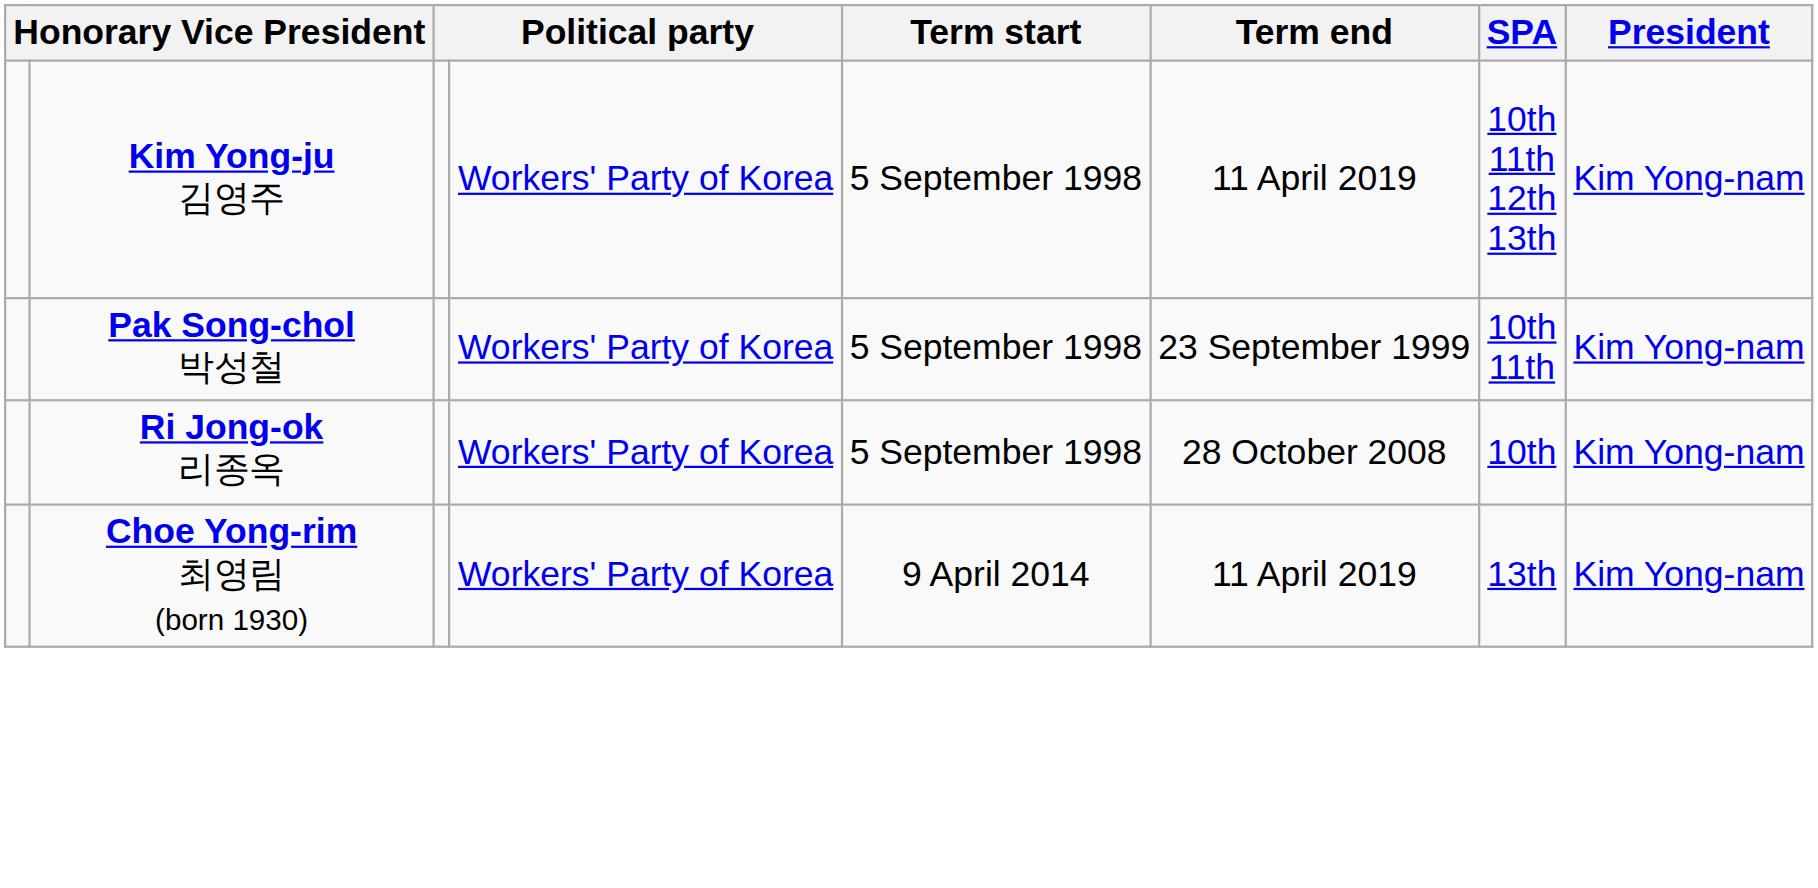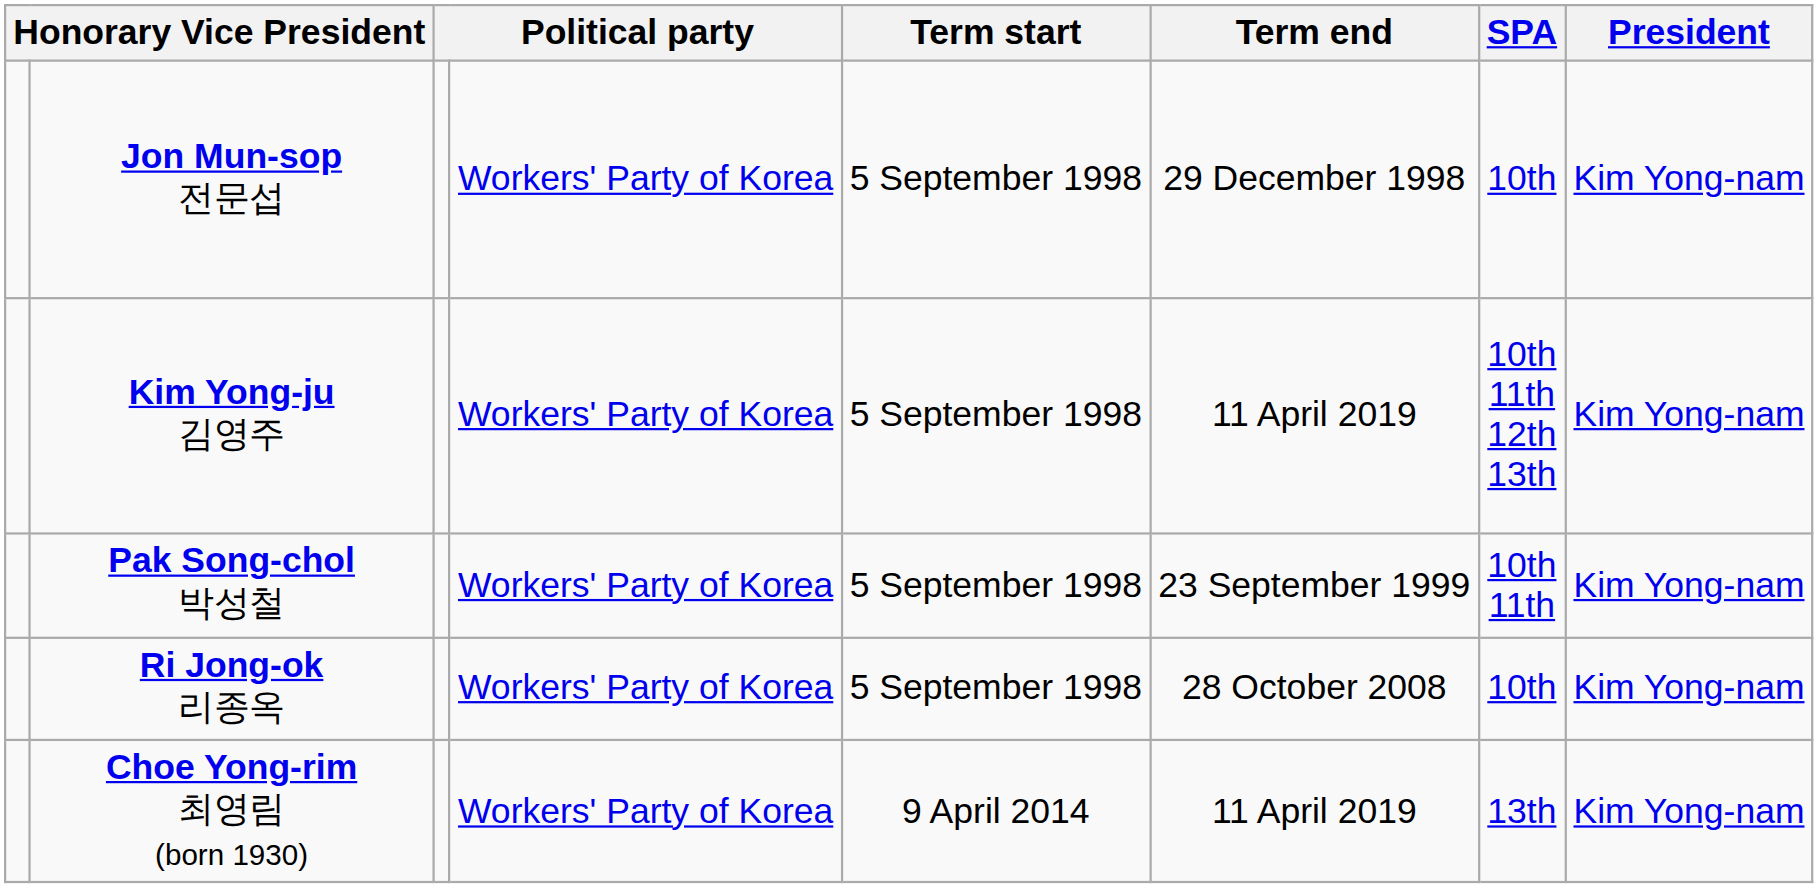+ row: Jon Mun-sop 전문섭 | Workers' Party of Korea | 5 September 1998 | 29 December 1998 | 10th | Kim Yong-nam
